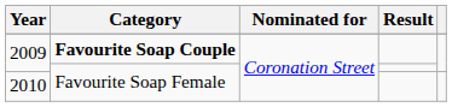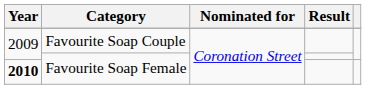2009 / Favourite Soap Couple | Category: bold -> normal
2010 | Year: normal -> bold
